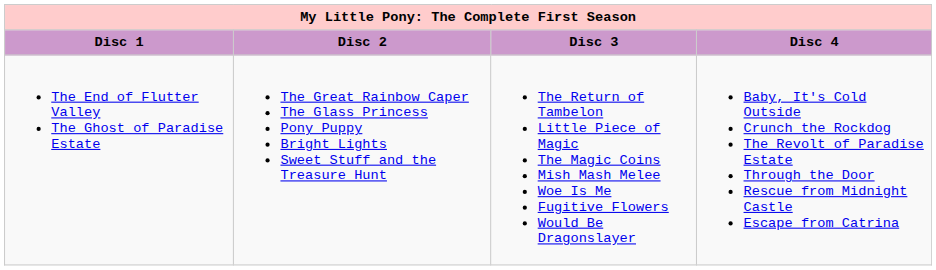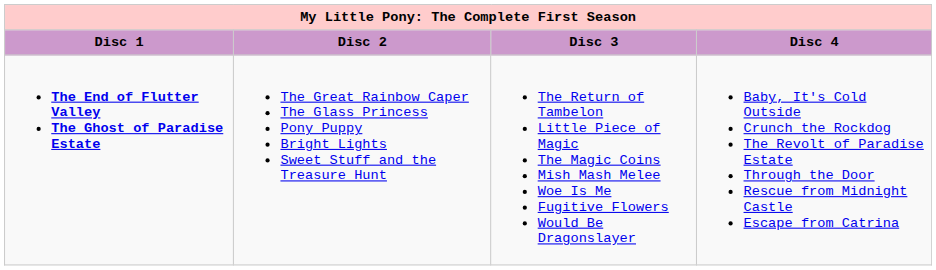The End of Flutter Valley The Ghost of Paradise Estate | Disc 1: normal -> bold
